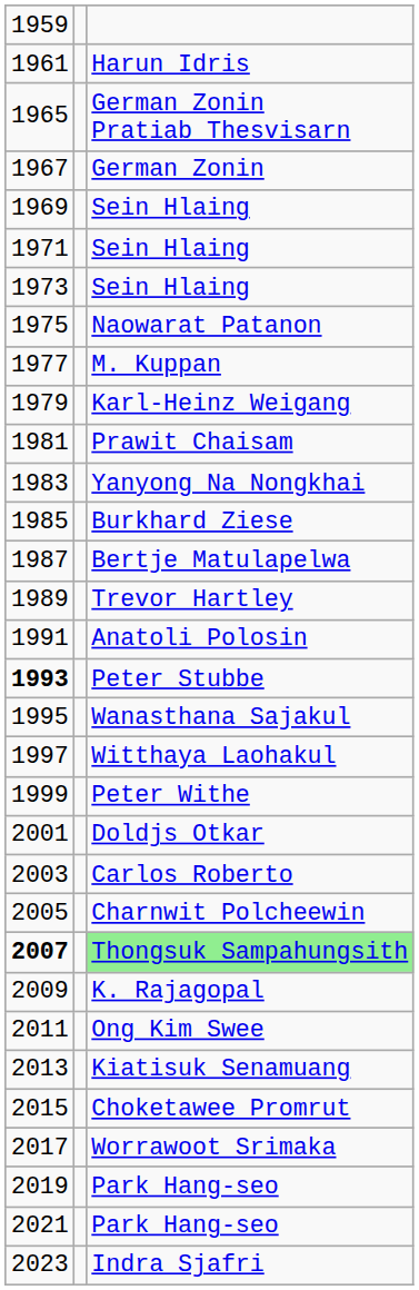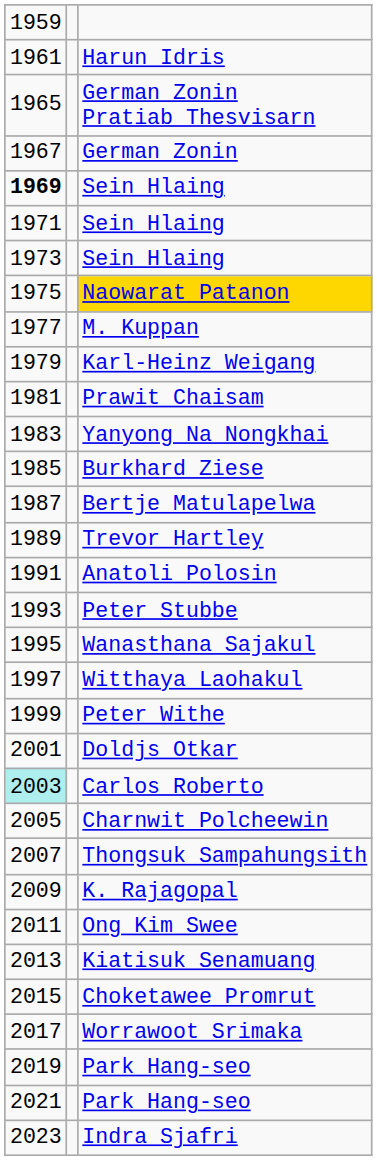1969 / Sein Hlaing | column 1: normal -> bold
Naowarat Patanon | column 3: no background -> gold background
Peter Stubbe | column 1: bold -> normal
Carlos Roberto | column 1: no background -> paleturquoise background
Thongsuk Sampahungsith | column 1: bold -> normal
Thongsuk Sampahungsith | column 3: lightgreen background -> no background
